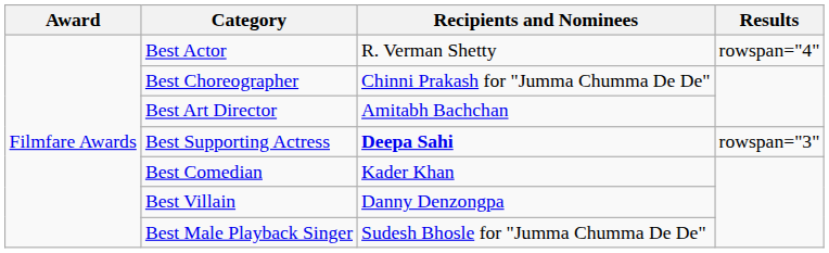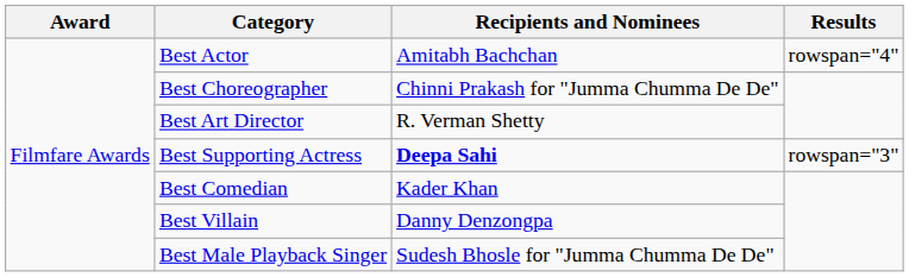Best Actor | Recipients and Nominees: R. Verman Shetty -> Amitabh Bachchan
Best Art Director | Recipients and Nominees: Amitabh Bachchan -> R. Verman Shetty
